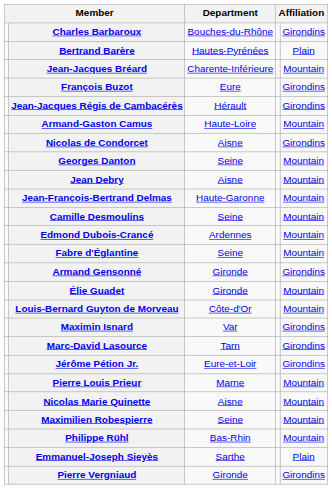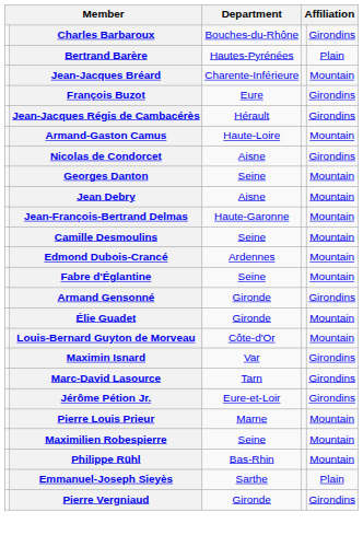- row: Nicolas Marie Quinette | Aisne | Mountain
